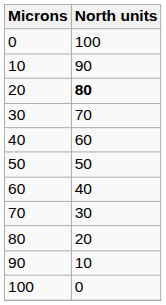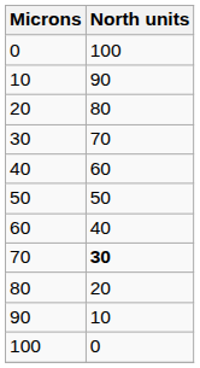row 4 | North units: bold -> normal
row 9 | North units: normal -> bold
